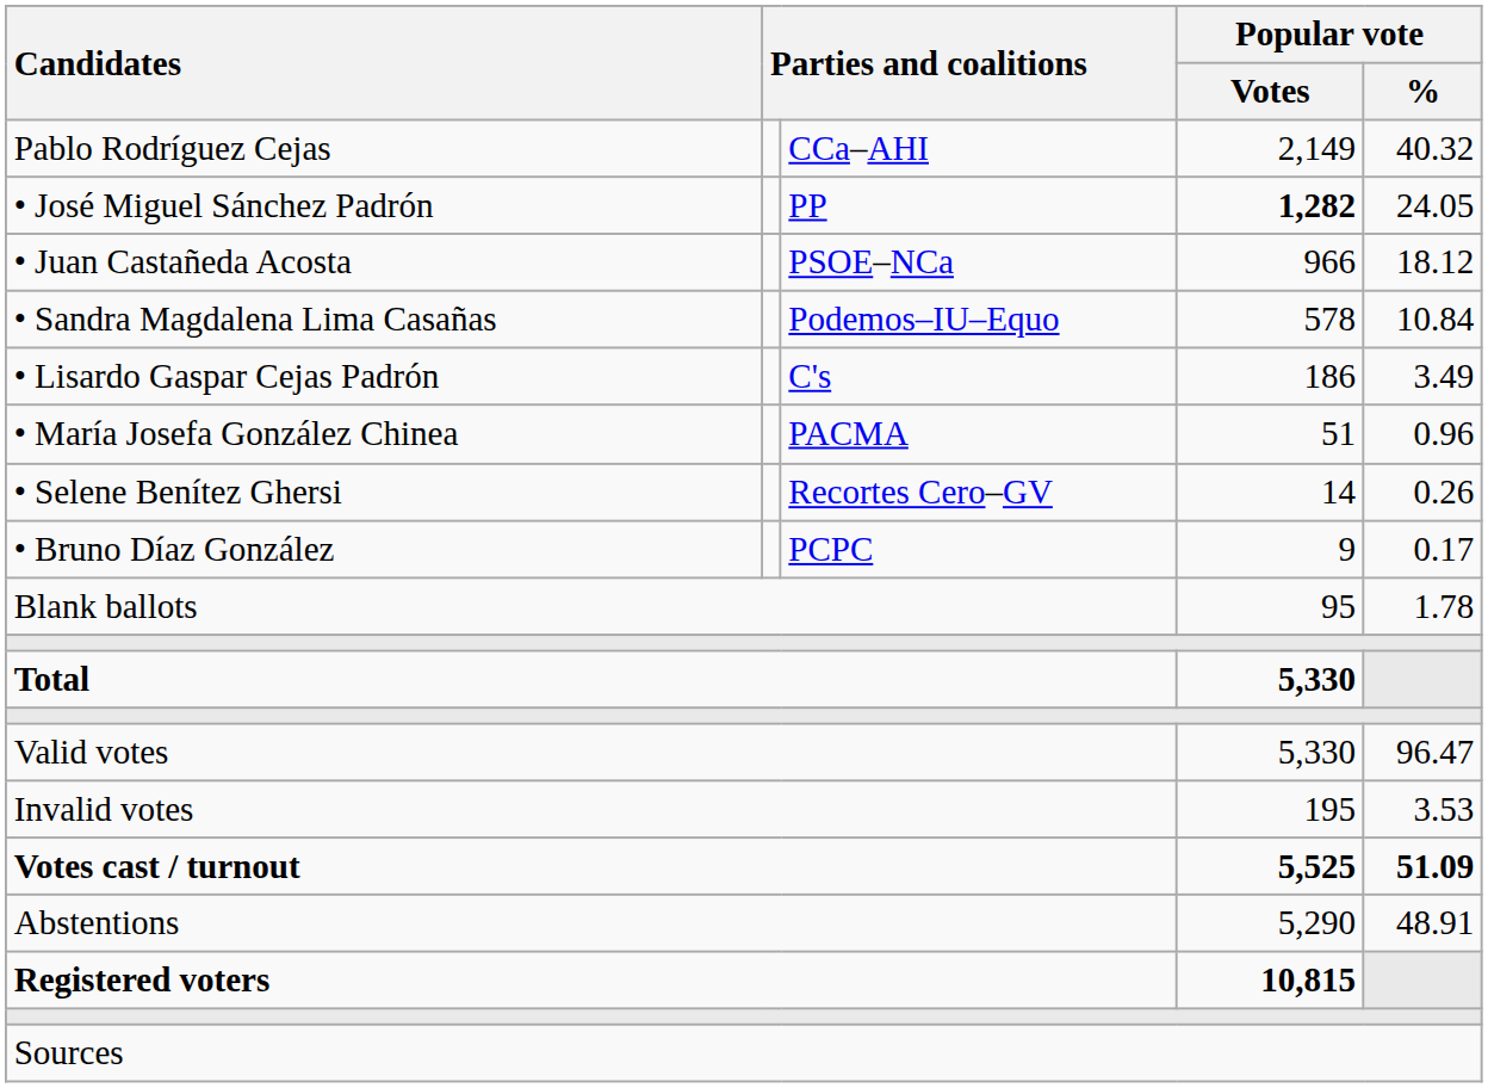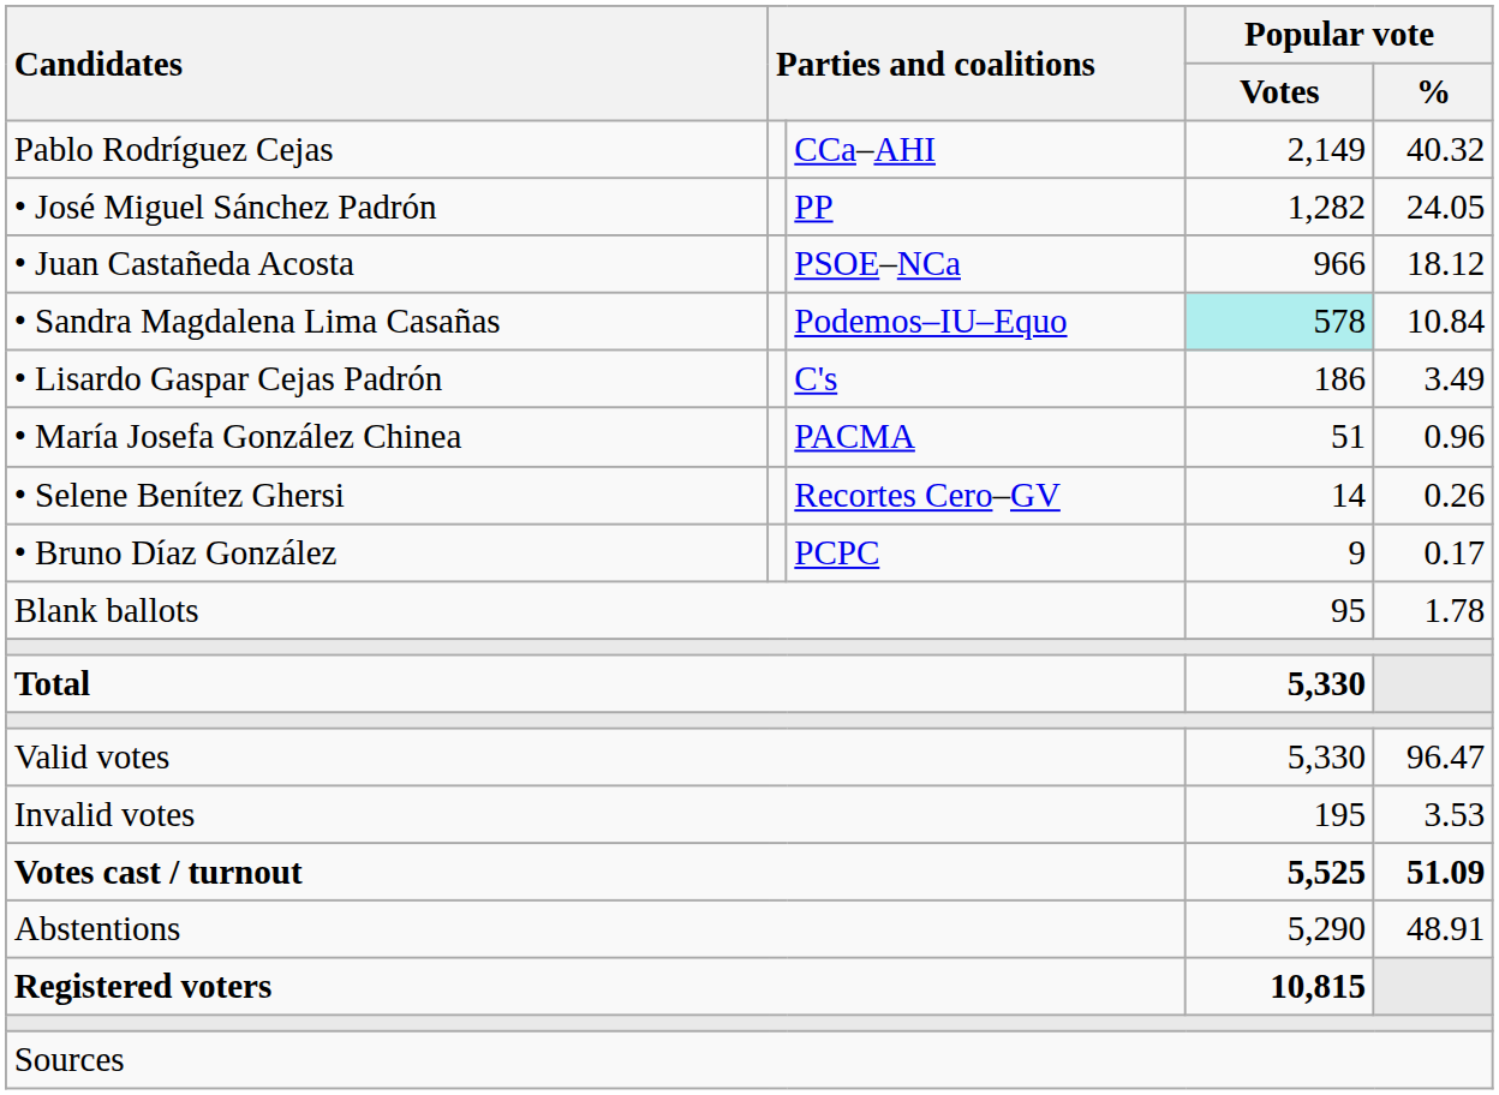• José Miguel Sánchez Padrón | Popular vote / Votes: bold -> normal
• Sandra Magdalena Lima Casañas | Popular vote / Votes: no background -> paleturquoise background
